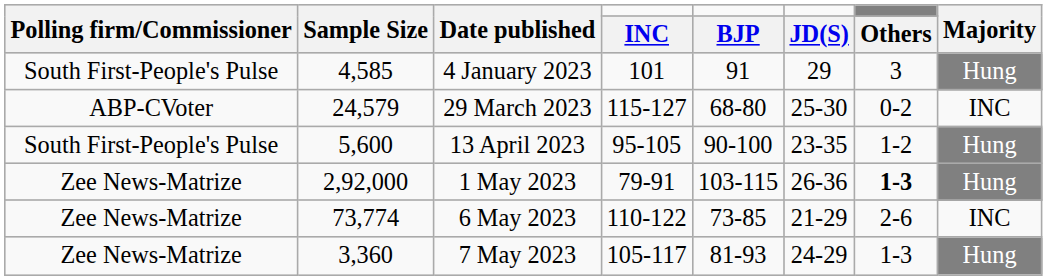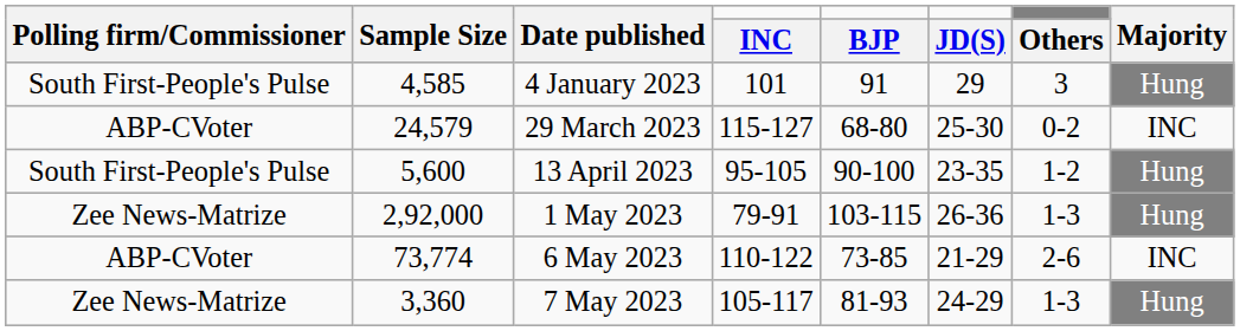1 May 2023 | Others: bold -> normal
6 May 2023 | Polling firm/Commissioner: Zee News-Matrize -> ABP-CVoter
